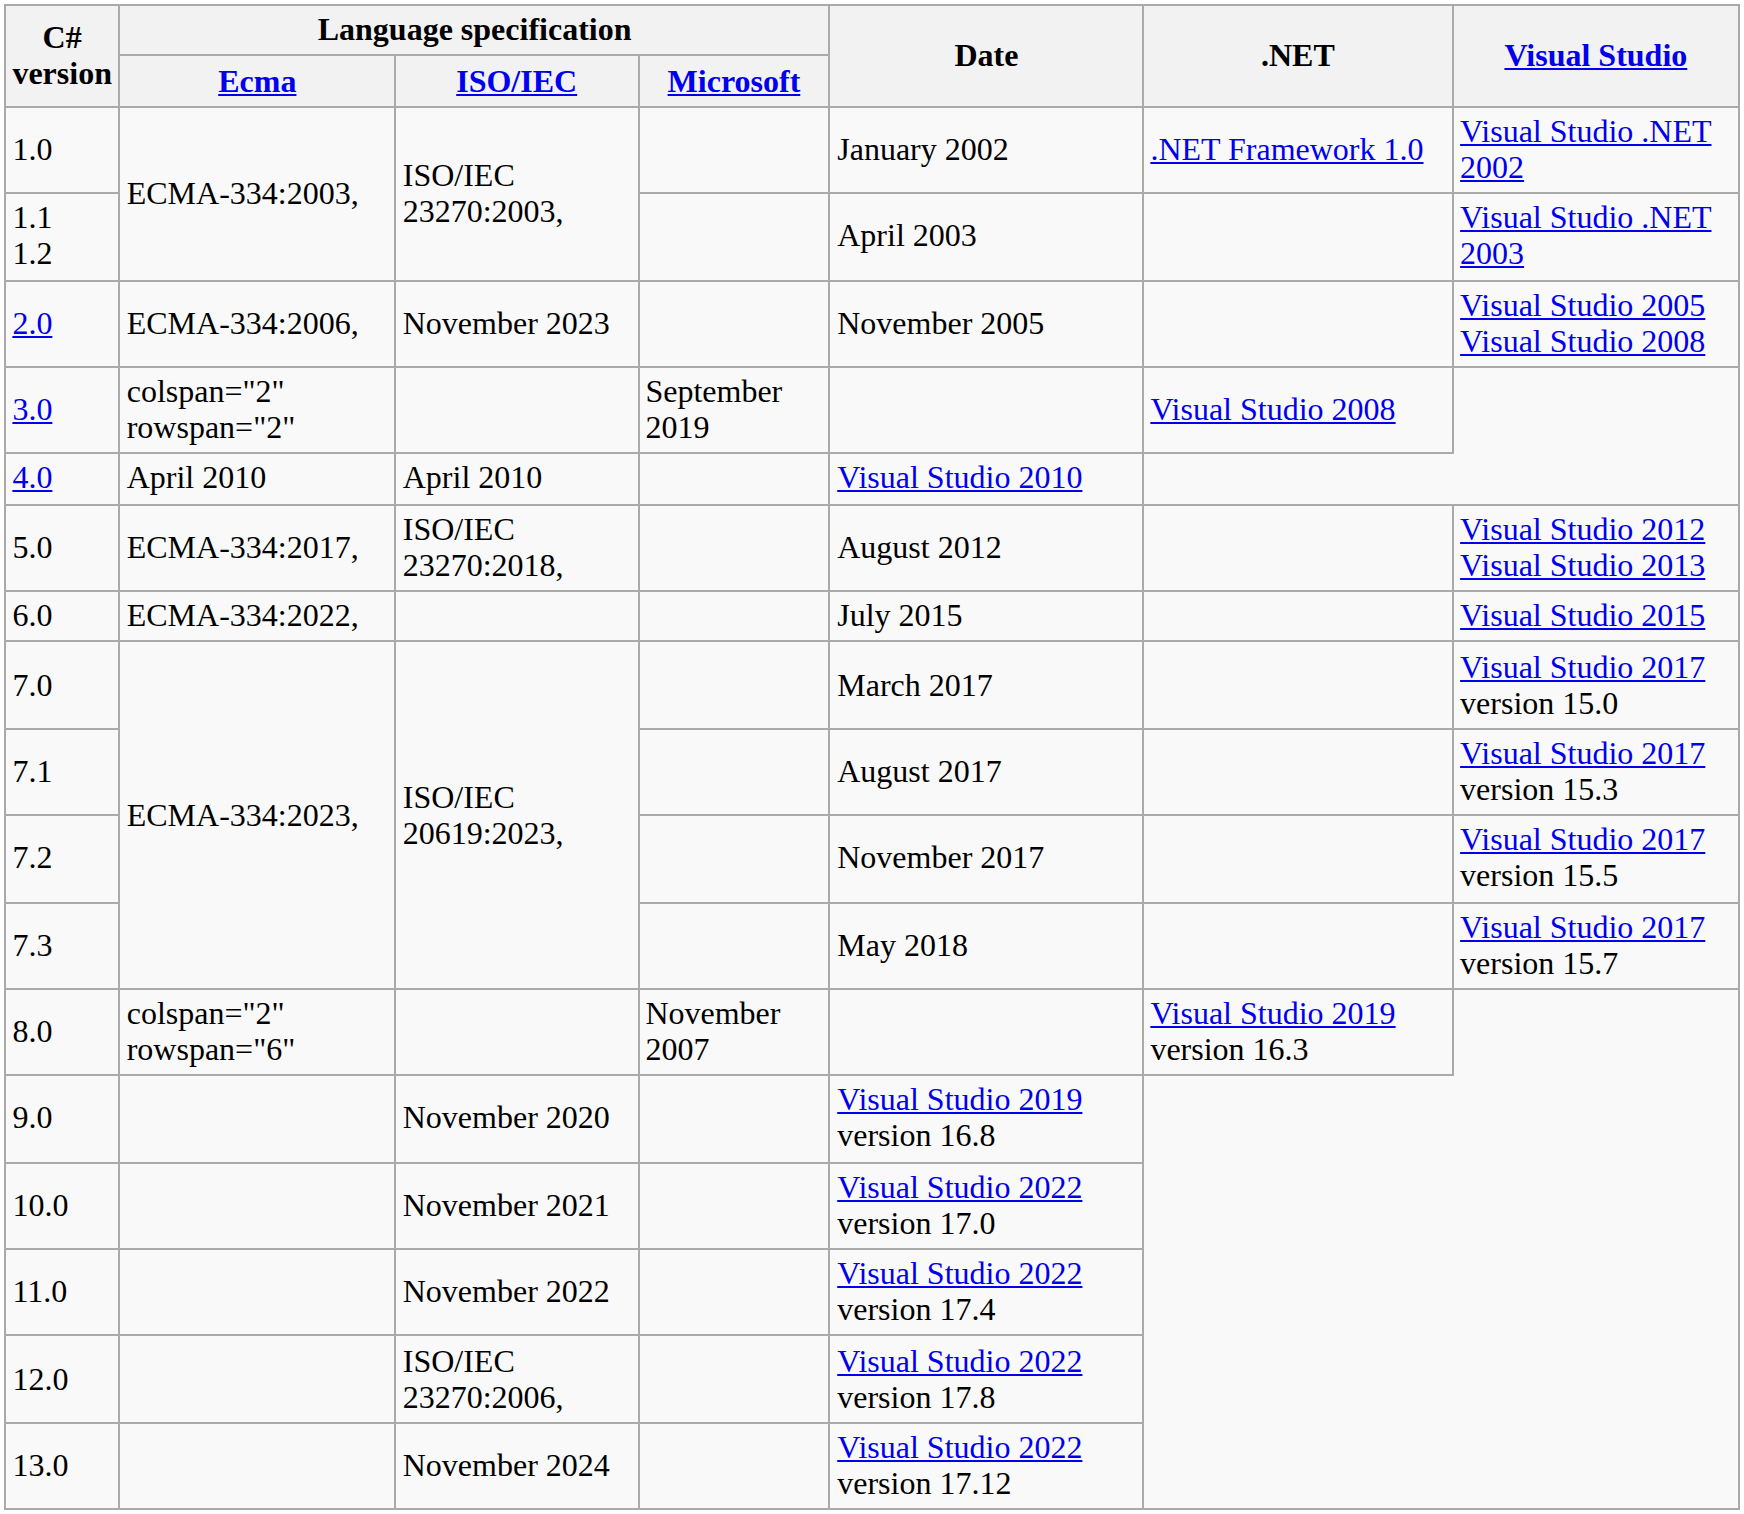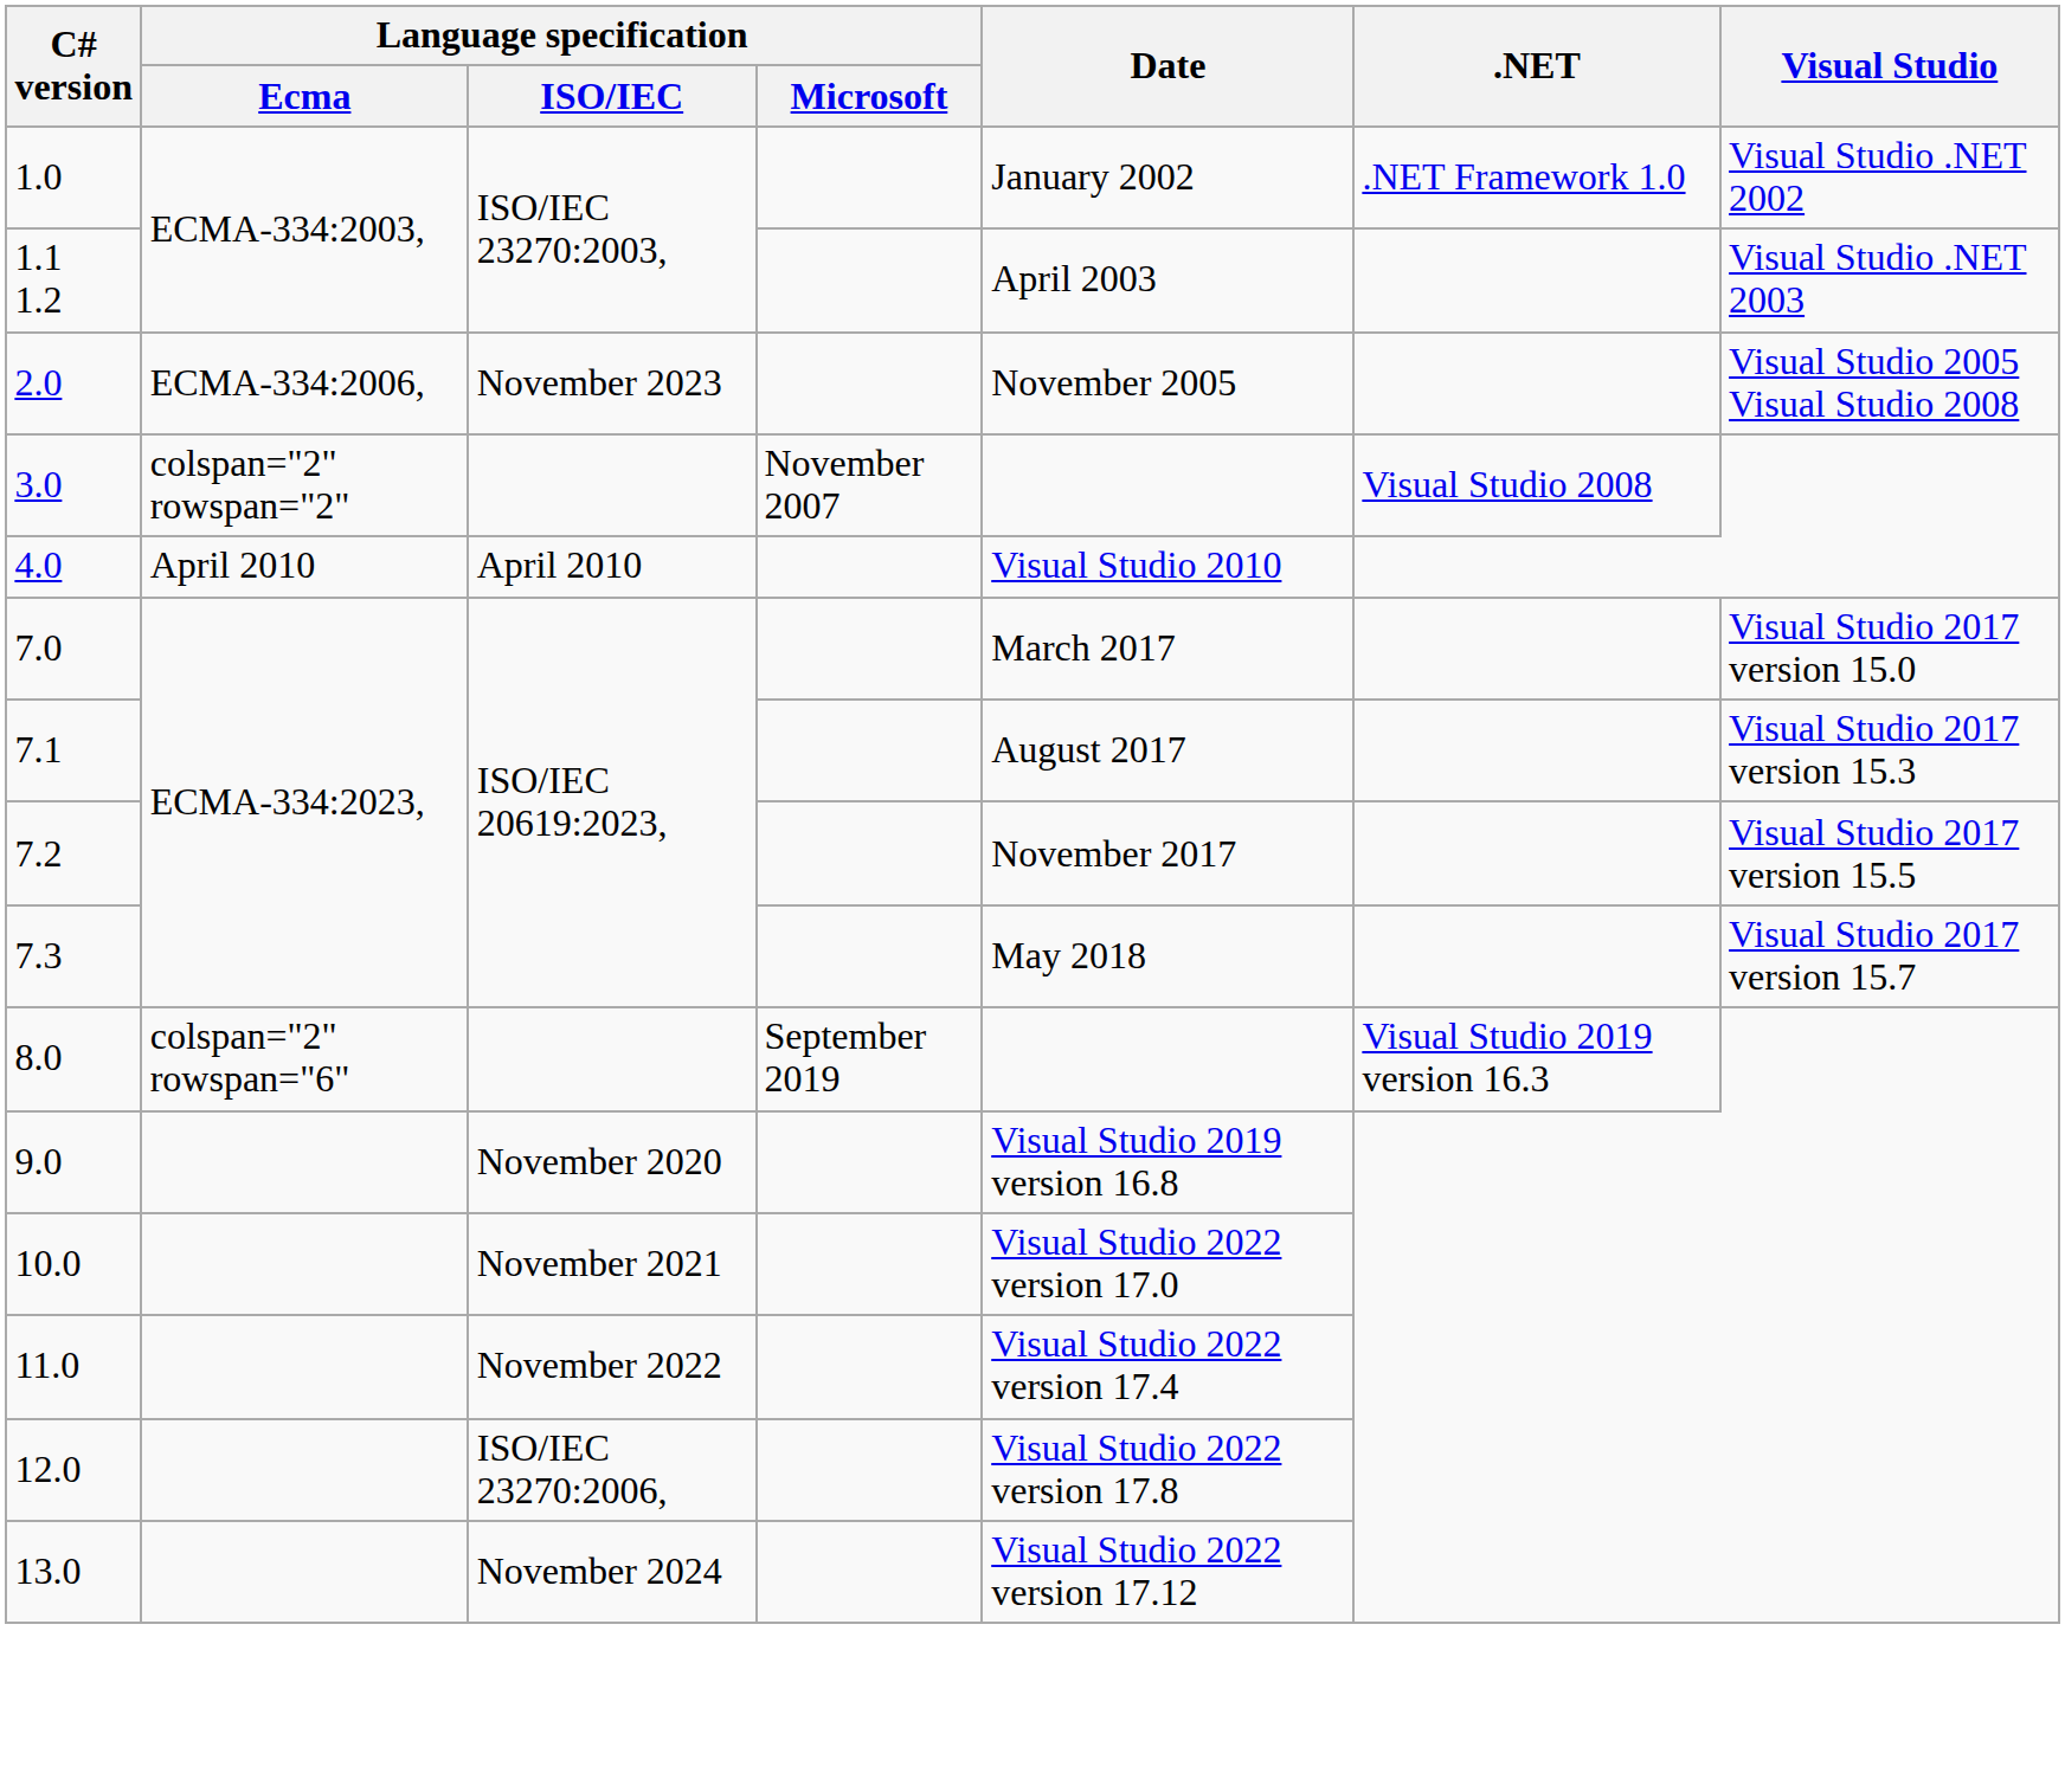3.0 | Language specification / Microsoft: September 2019 -> November 2007
- row: 5.0 | ECMA-334:2017, | ISO/IEC 23270:2018, | August 2012 | Visual Studio 2012 Visual Studio 2013
- row: 6.0 | ECMA-334:2022, | July 2015 | Visual Studio 2015
8.0 | Language specification / Microsoft: November 2007 -> September 2019
